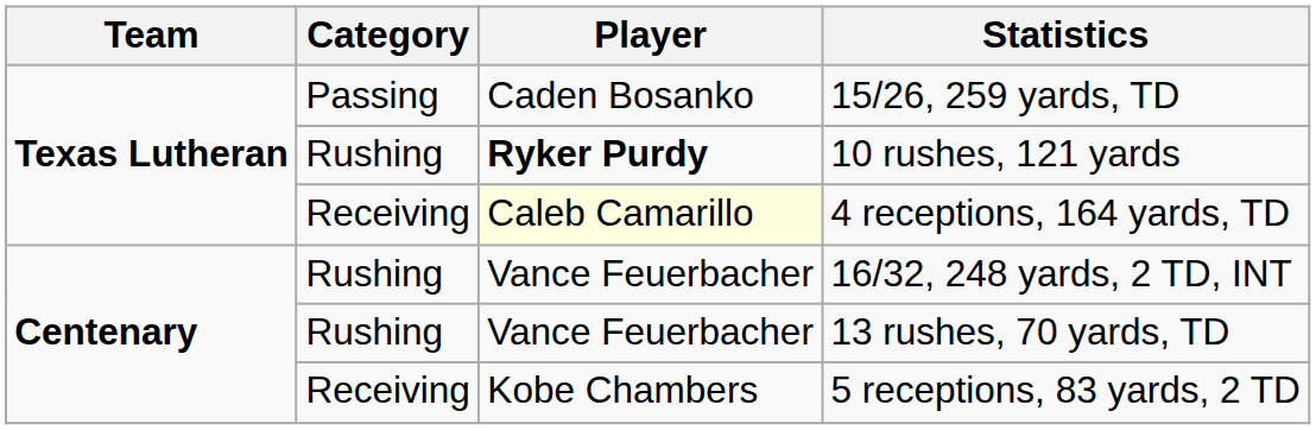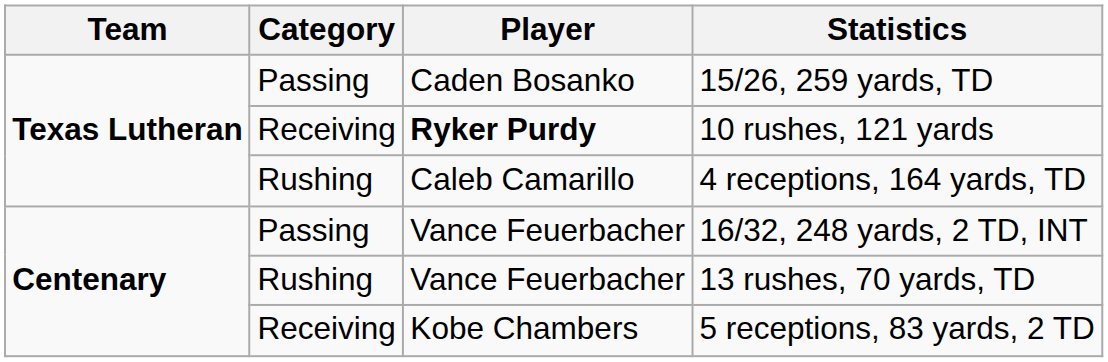10 rushes, 121 yards | Category: Rushing -> Receiving
4 receptions, 164 yards, TD | Category: Receiving -> Rushing
4 receptions, 164 yards, TD | Player: lightyellow background -> no background
16/32, 248 yards, 2 TD, INT | Category: Rushing -> Passing
